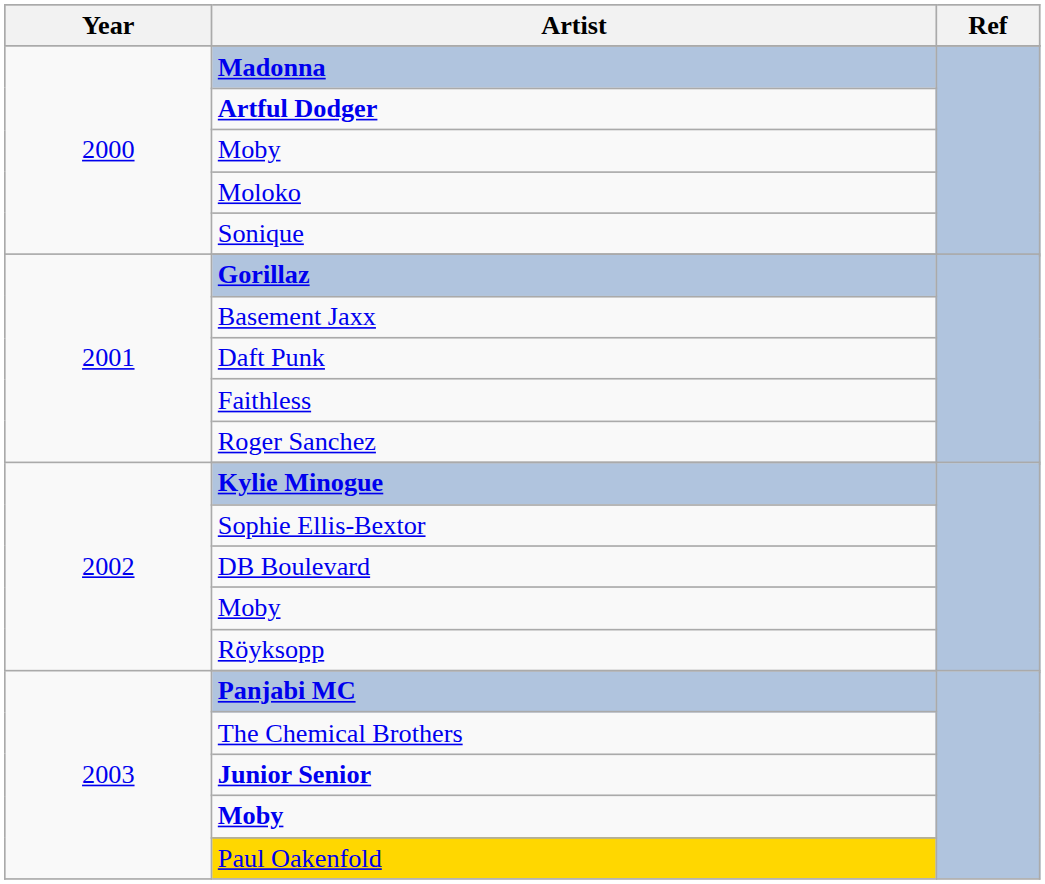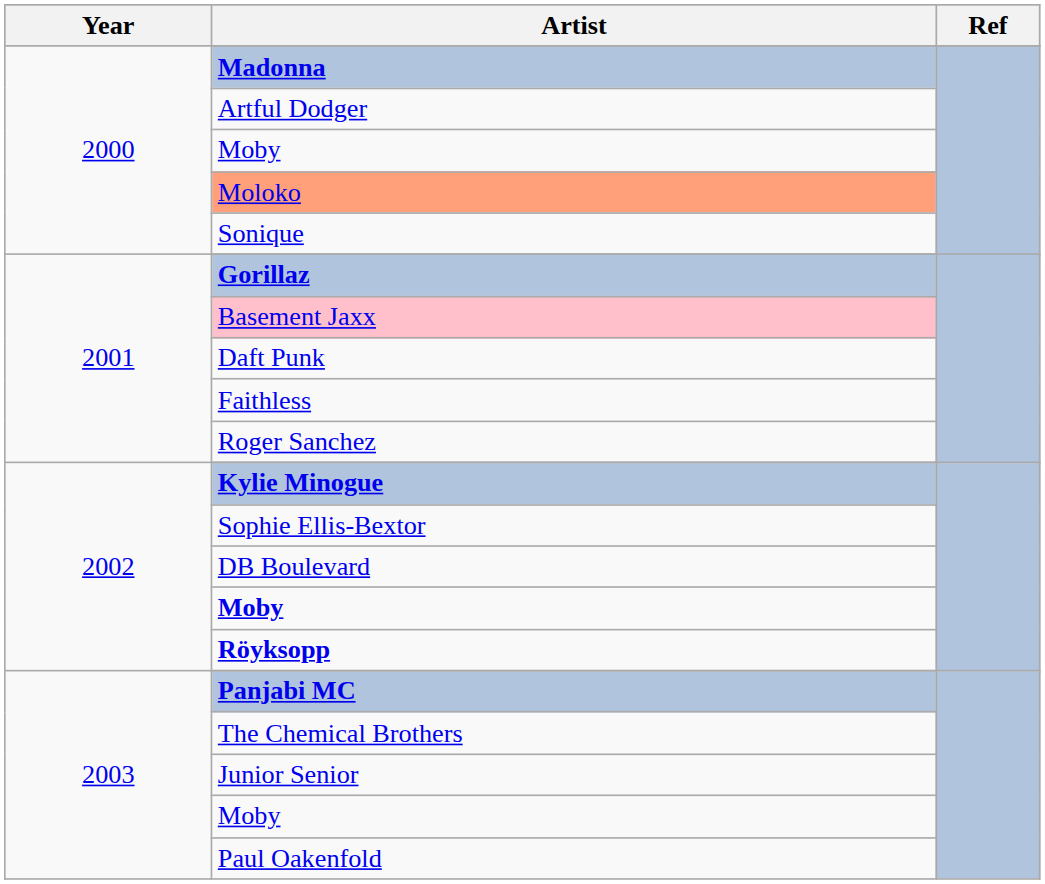Artful Dodger | Artist: bold -> normal
Moloko | Artist: no background -> lightsalmon background
Basement Jaxx | Artist: no background -> pink background
2002 / Moby | Artist: normal -> bold
Röyksopp | Artist: normal -> bold
Junior Senior | Artist: bold -> normal
2003 / Moby | Artist: bold -> normal
Paul Oakenfold | Artist: gold background -> no background
